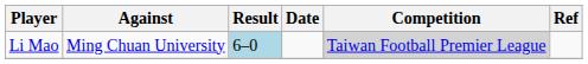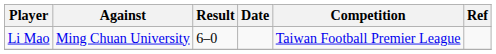Li Mao | Result: lightblue background -> no background
Li Mao | Competition: lightgrey background -> no background
